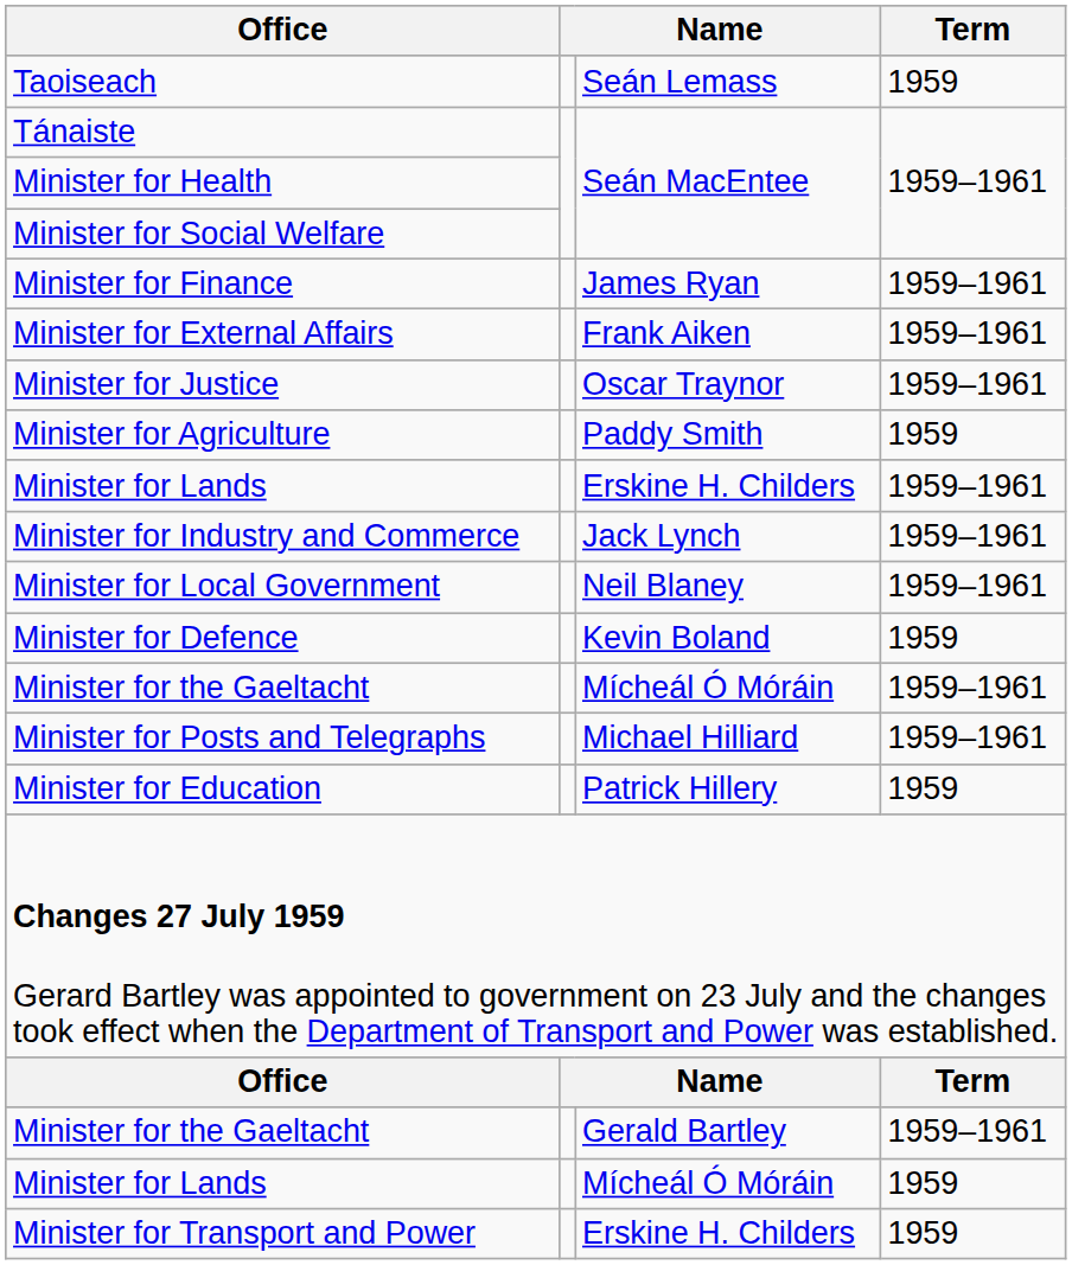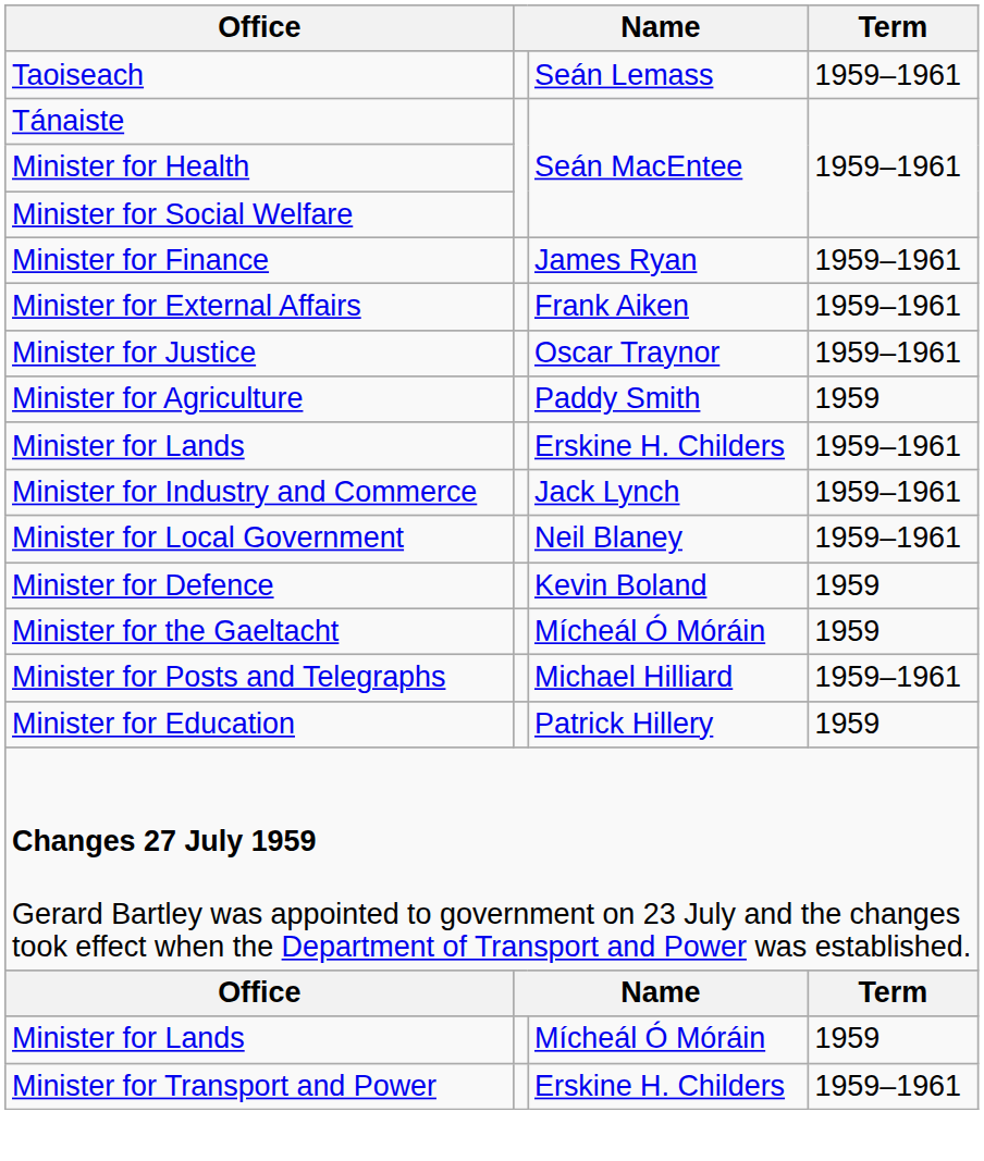Taoiseach | Term: 1959 -> 1959–1961
Minister for the Gaeltacht / Mícheál Ó Móráin | Term: 1959–1961 -> 1959
- row: Minister for the Gaeltacht | Gerald Bartley | 1959–1961
Minister for Transport and Power | Term: 1959 -> 1959–1961
